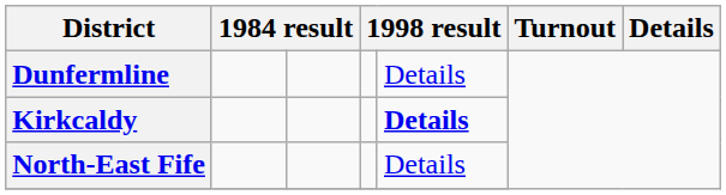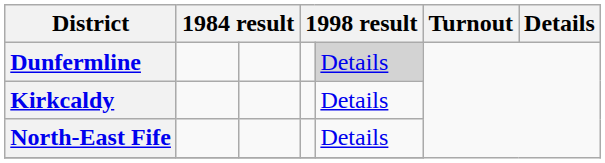Dunfermline | column 5: no background -> lightgrey background
Kirkcaldy | column 5: bold -> normal
